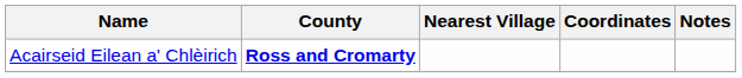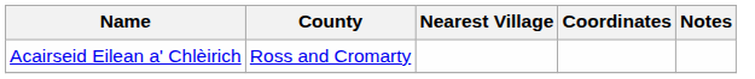Acairseid Eilean a' Chlèirich | County: bold -> normal
